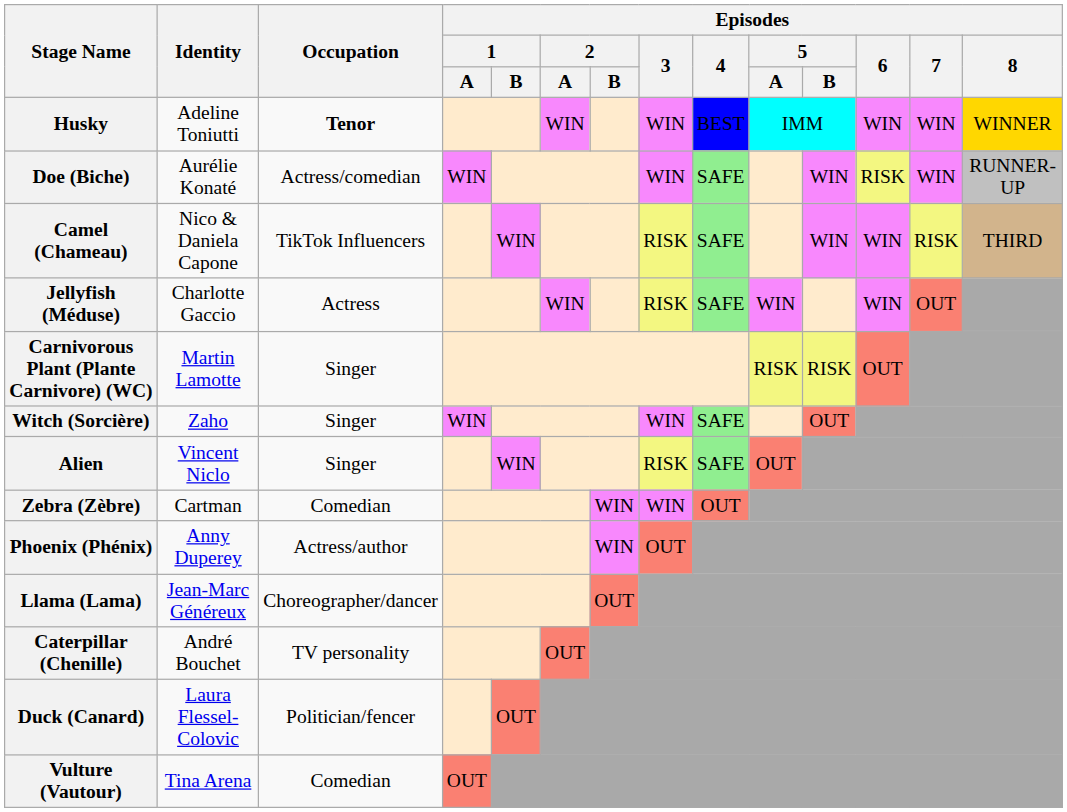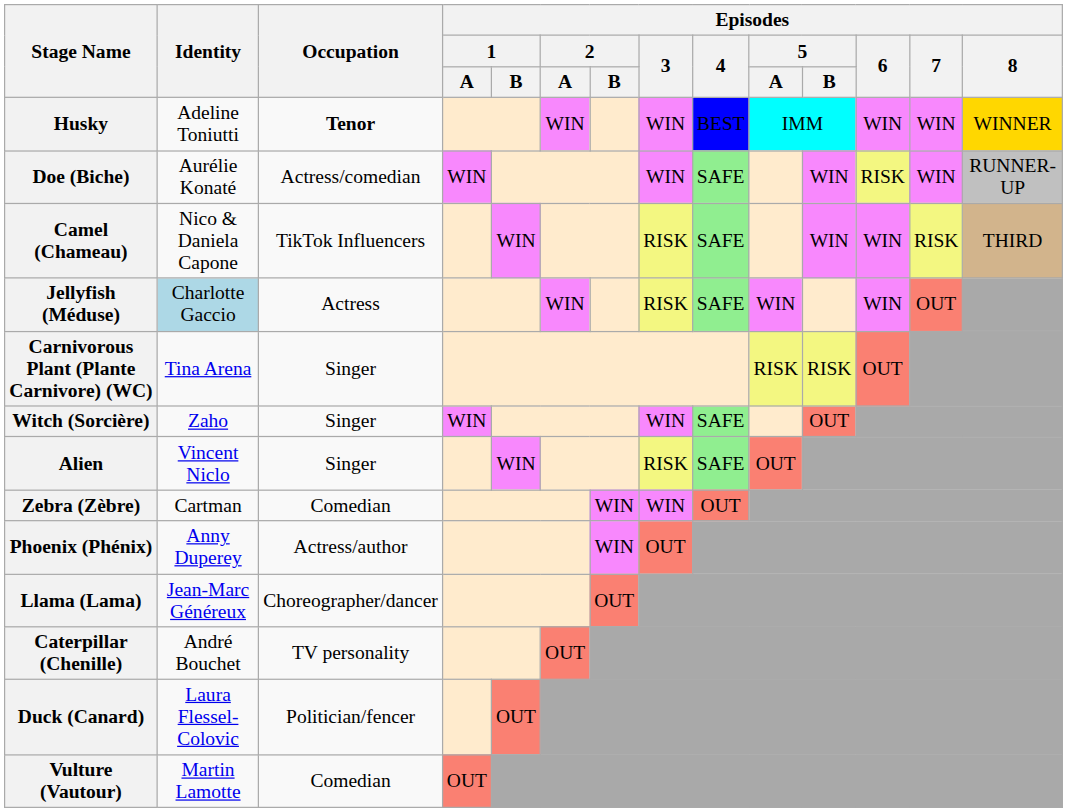Jellyfish (Méduse) | Identity: no background -> lightblue background
Carnivorous Plant (Plante Carnivore) (WC) | Identity: Martin Lamotte -> Tina Arena
Vulture (Vautour) | Identity: Tina Arena -> Martin Lamotte
